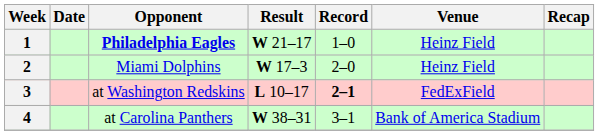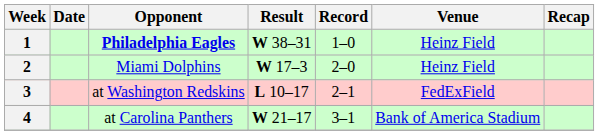1 | Result: W 21–17 -> W 38–31
3 | Record: bold -> normal
4 | Result: W 38–31 -> W 21–17
